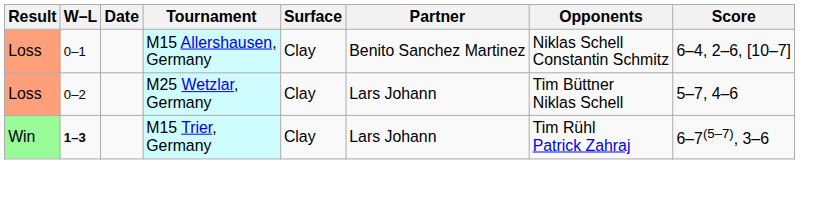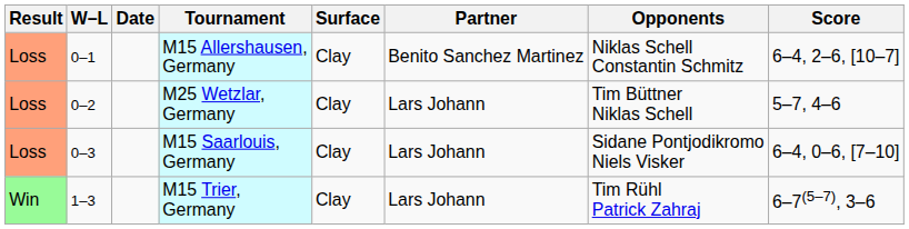+ row: Loss | 0–3 | M15 Saarlouis, Germany | Clay | Lars Johann | Sidane Pontjodikromo Niels Visker | 6–4, 0–6, [7–10]
M15 Trier, Germany | W–L: bold -> normal
